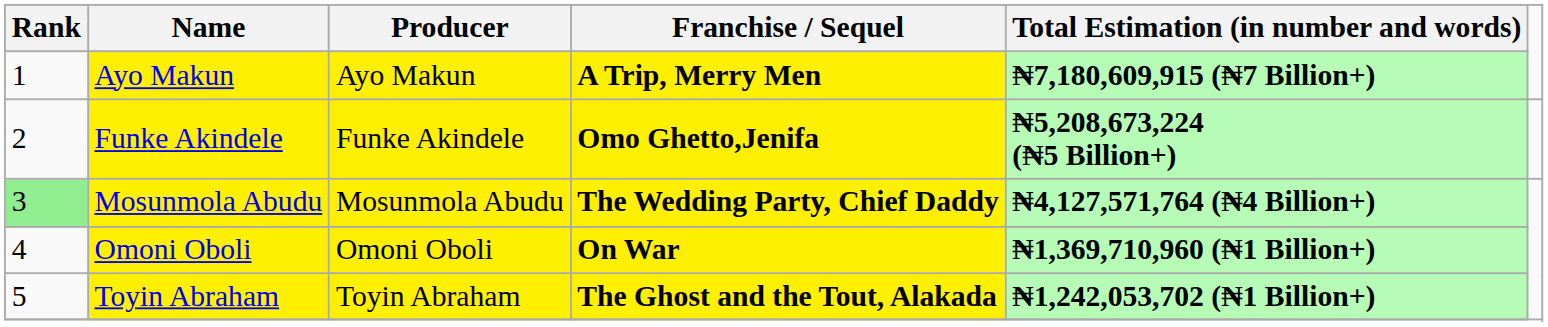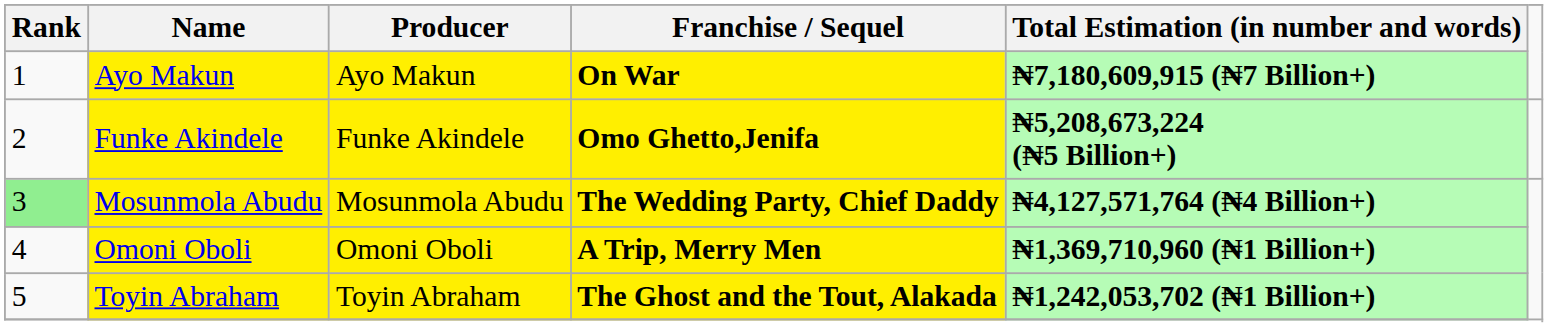row 2 | Franchise / Sequel: A Trip, Merry Men -> On War
row 5 | Franchise / Sequel: On War -> A Trip, Merry Men
